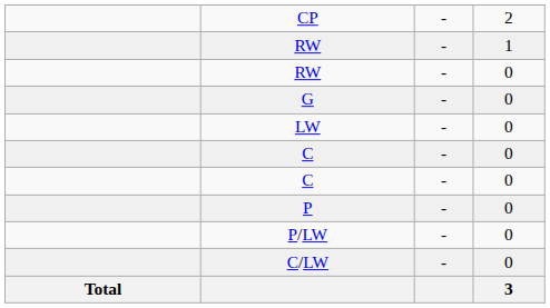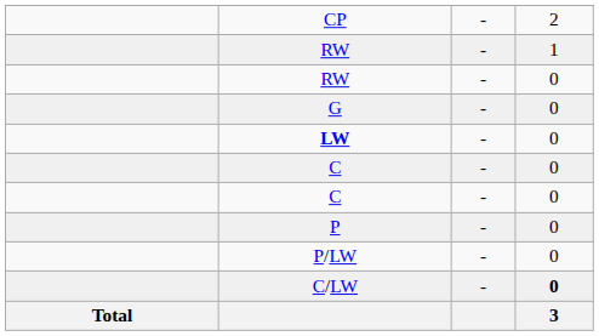LW | column 2: normal -> bold
C/LW | column 4: normal -> bold
